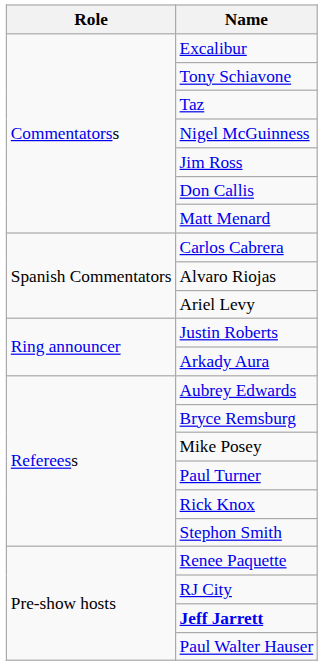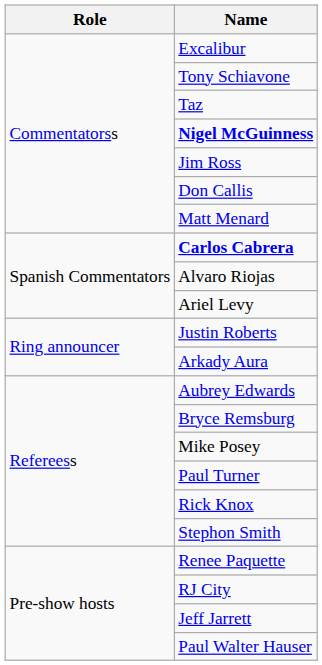Nigel McGuinness | Name: normal -> bold
Carlos Cabrera | Name: normal -> bold
Jeff Jarrett | Name: bold -> normal
